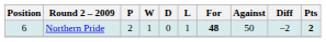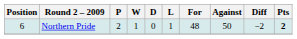Northern Pride | For: bold -> normal
